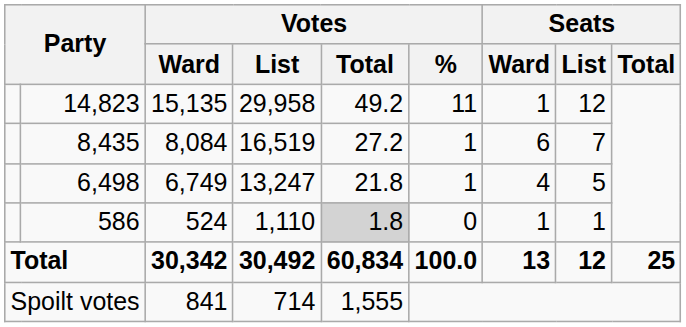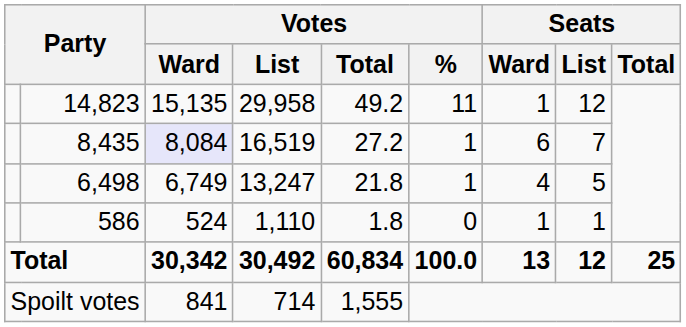8,435 | Votes / Ward: no background -> lavender background
586 | Votes / Total: lightgrey background -> no background
